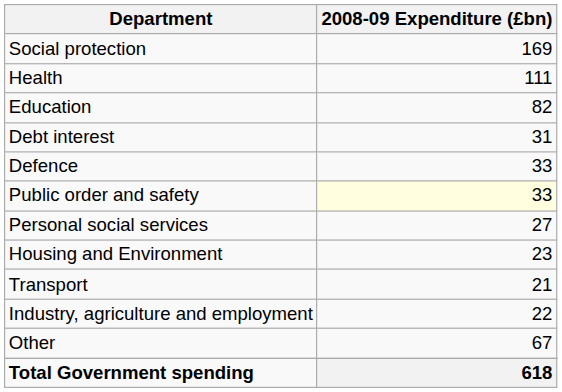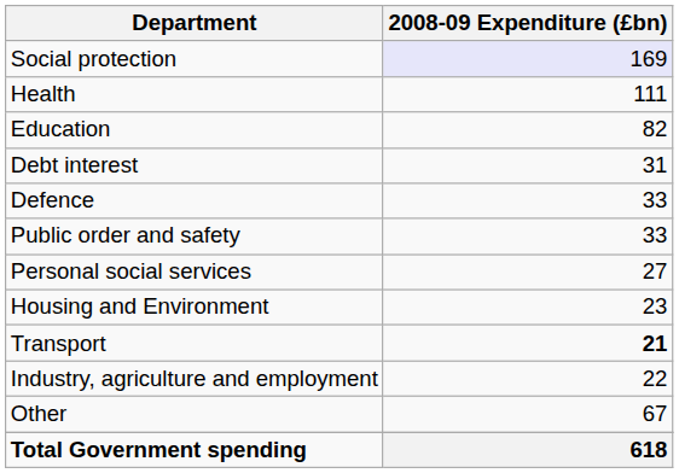Social protection | 2008-09 Expenditure (£bn): no background -> lavender background
Public order and safety | 2008-09 Expenditure (£bn): lightyellow background -> no background
Transport | 2008-09 Expenditure (£bn): normal -> bold
